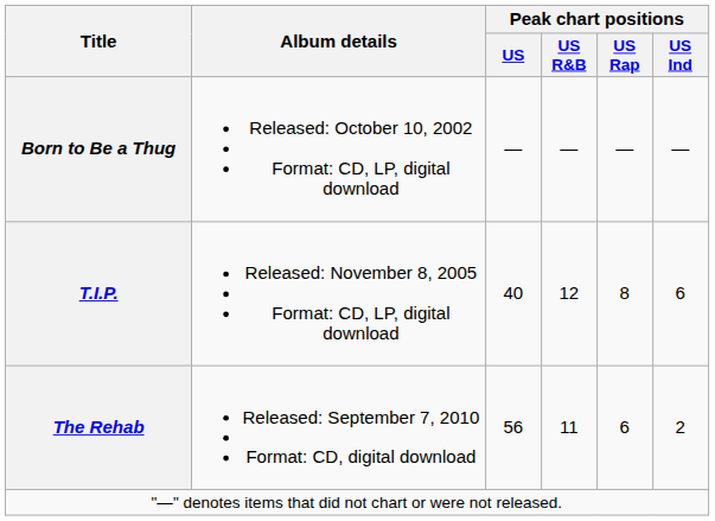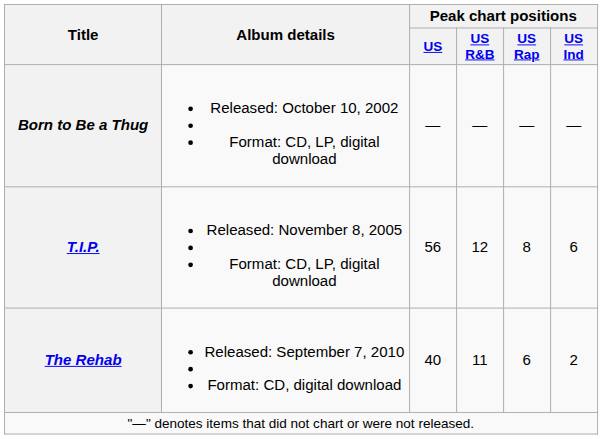T.I.P. | Peak chart positions / US: 40 -> 56
The Rehab | Peak chart positions / US: 56 -> 40
